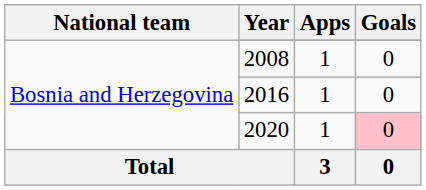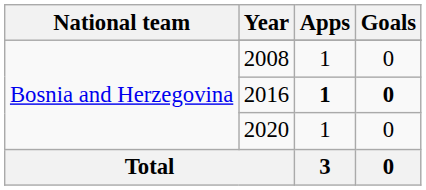2016 | Apps: normal -> bold
2016 | Goals: normal -> bold
2020 | Goals: pink background -> no background
